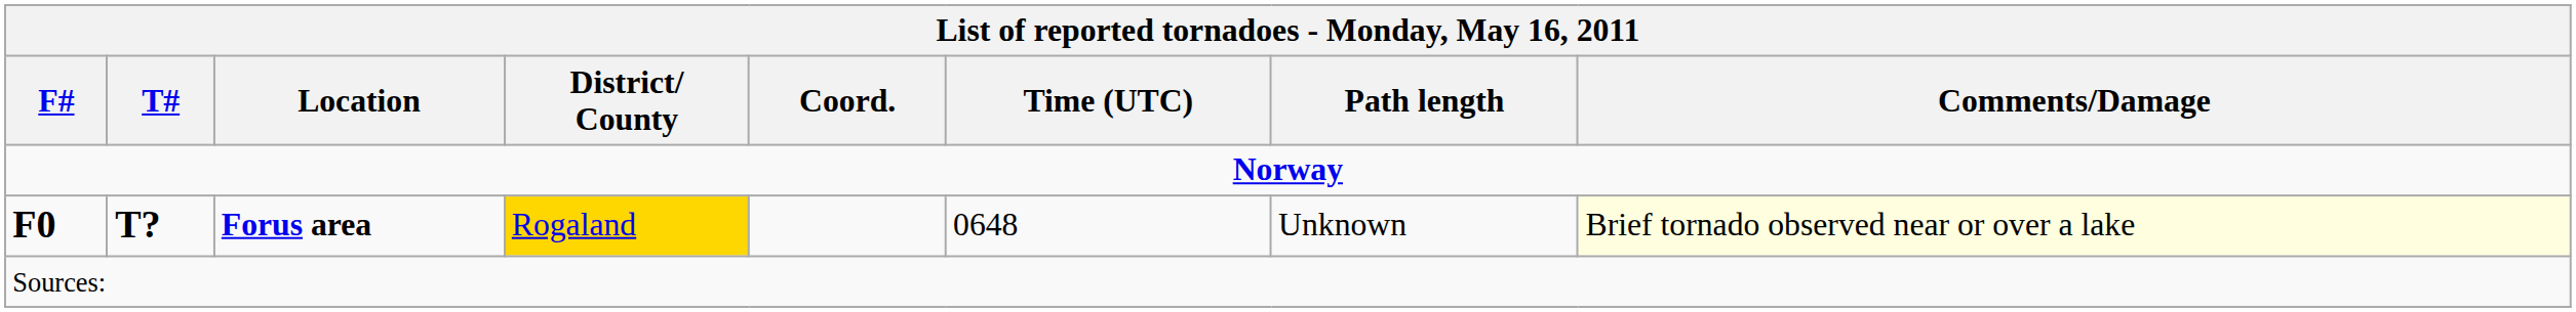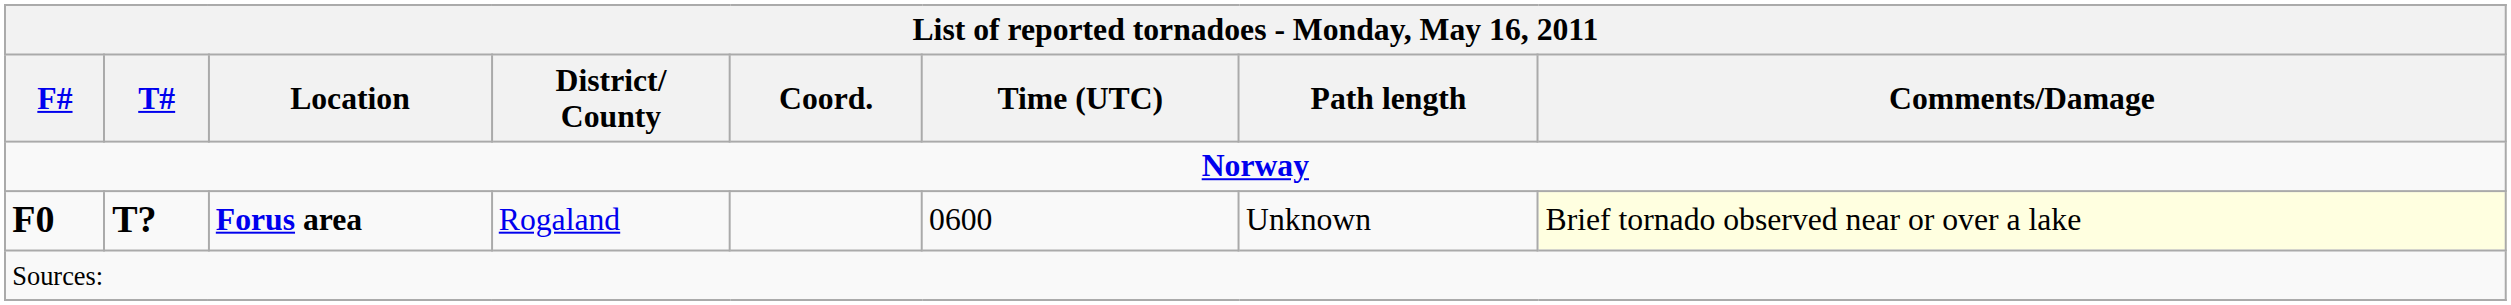F0 | District/ County: gold background -> no background
F0 | Time (UTC): 0648 -> 0600
